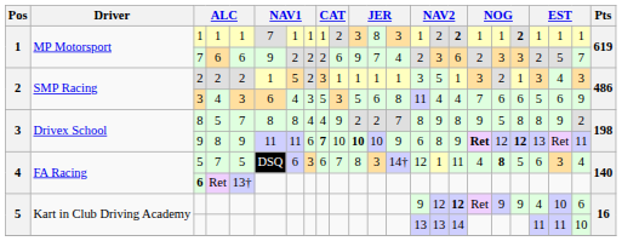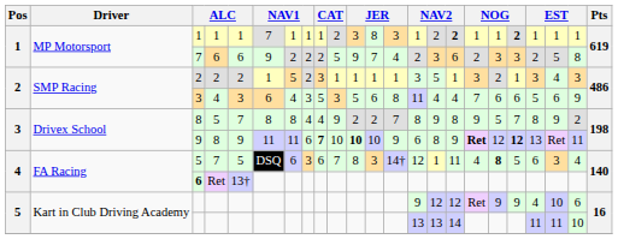row 3 | column 10: 6 -> 5
row 3 | column 22: 7 -> 8
row 6 | column 19: 8 -> 7
row 10 | column 16: bold -> normal
